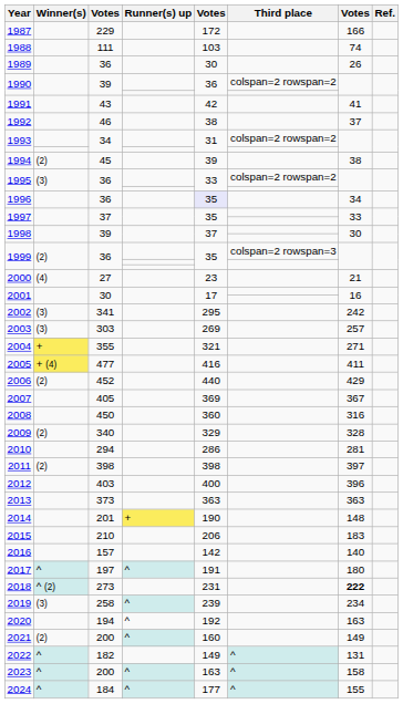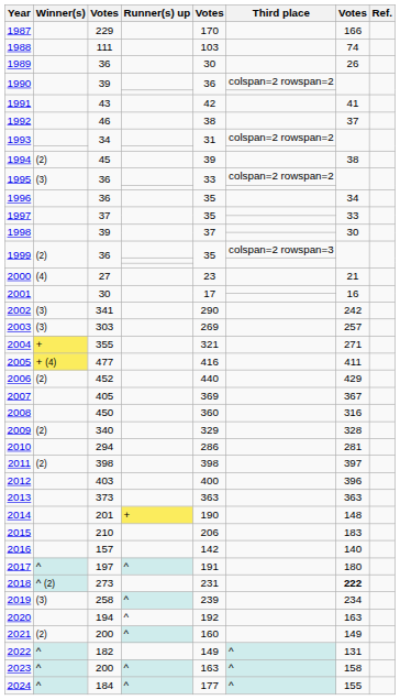1987 | column 5: 172 -> 170
1996 | column 5: lavender background -> no background
2002 | column 5: 295 -> 290
